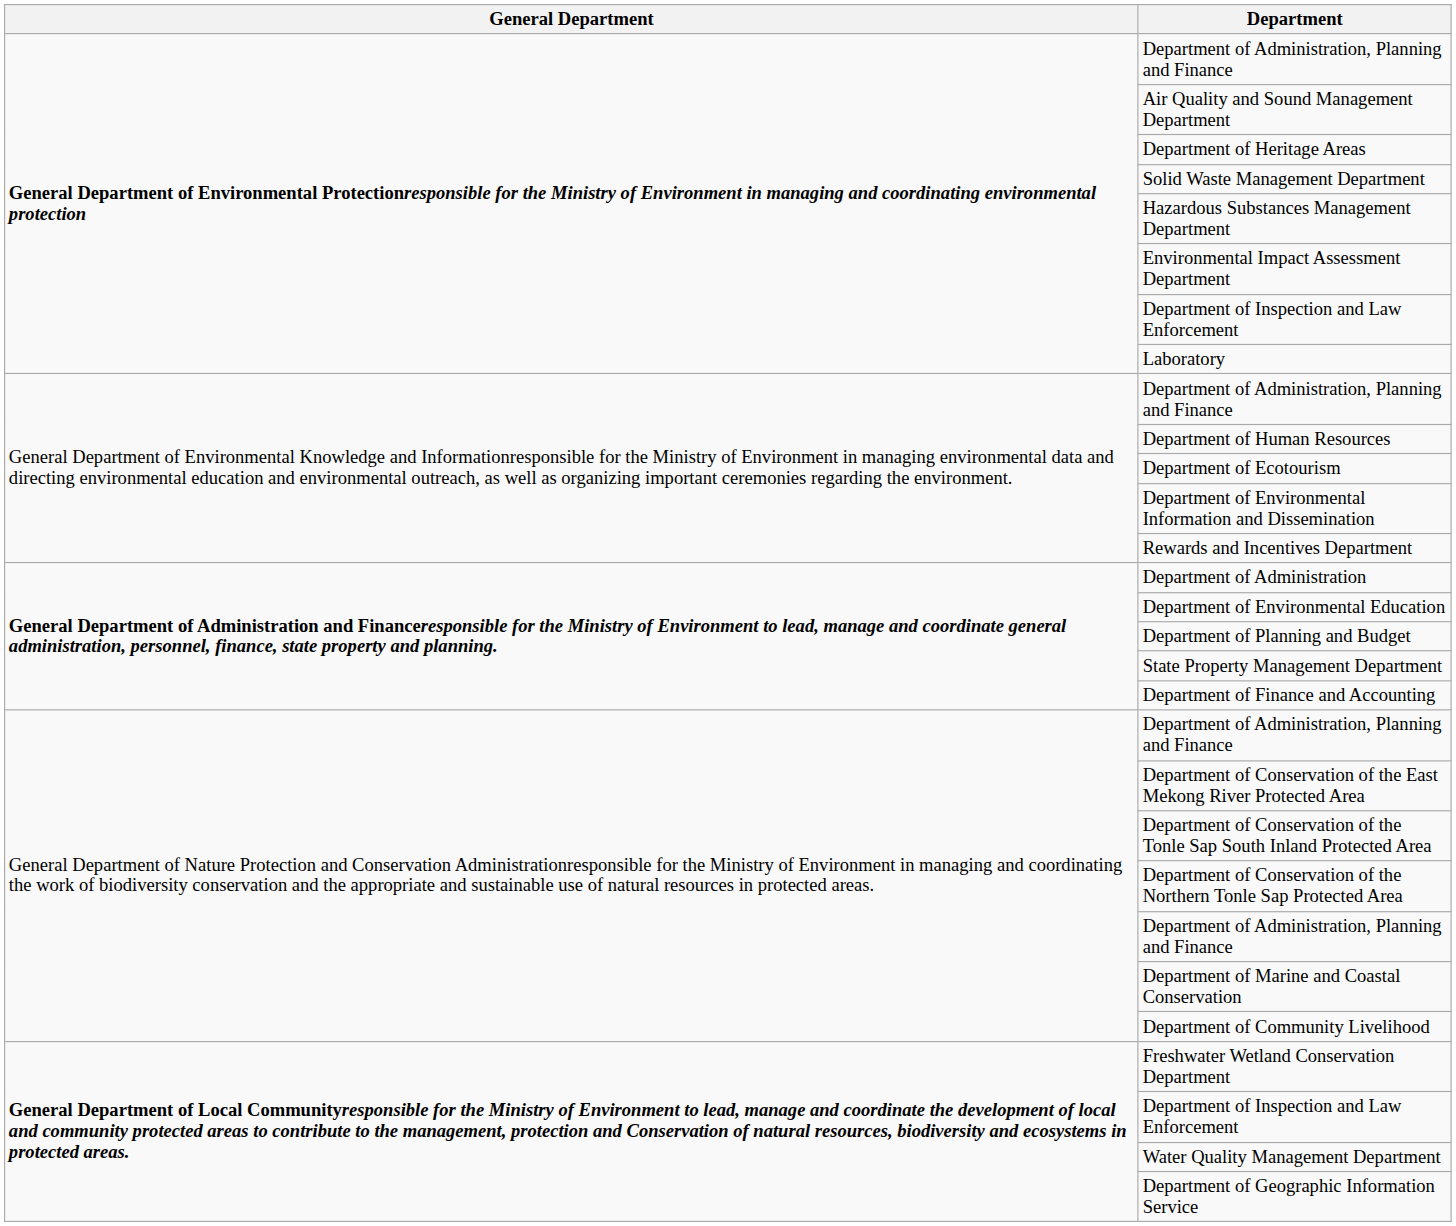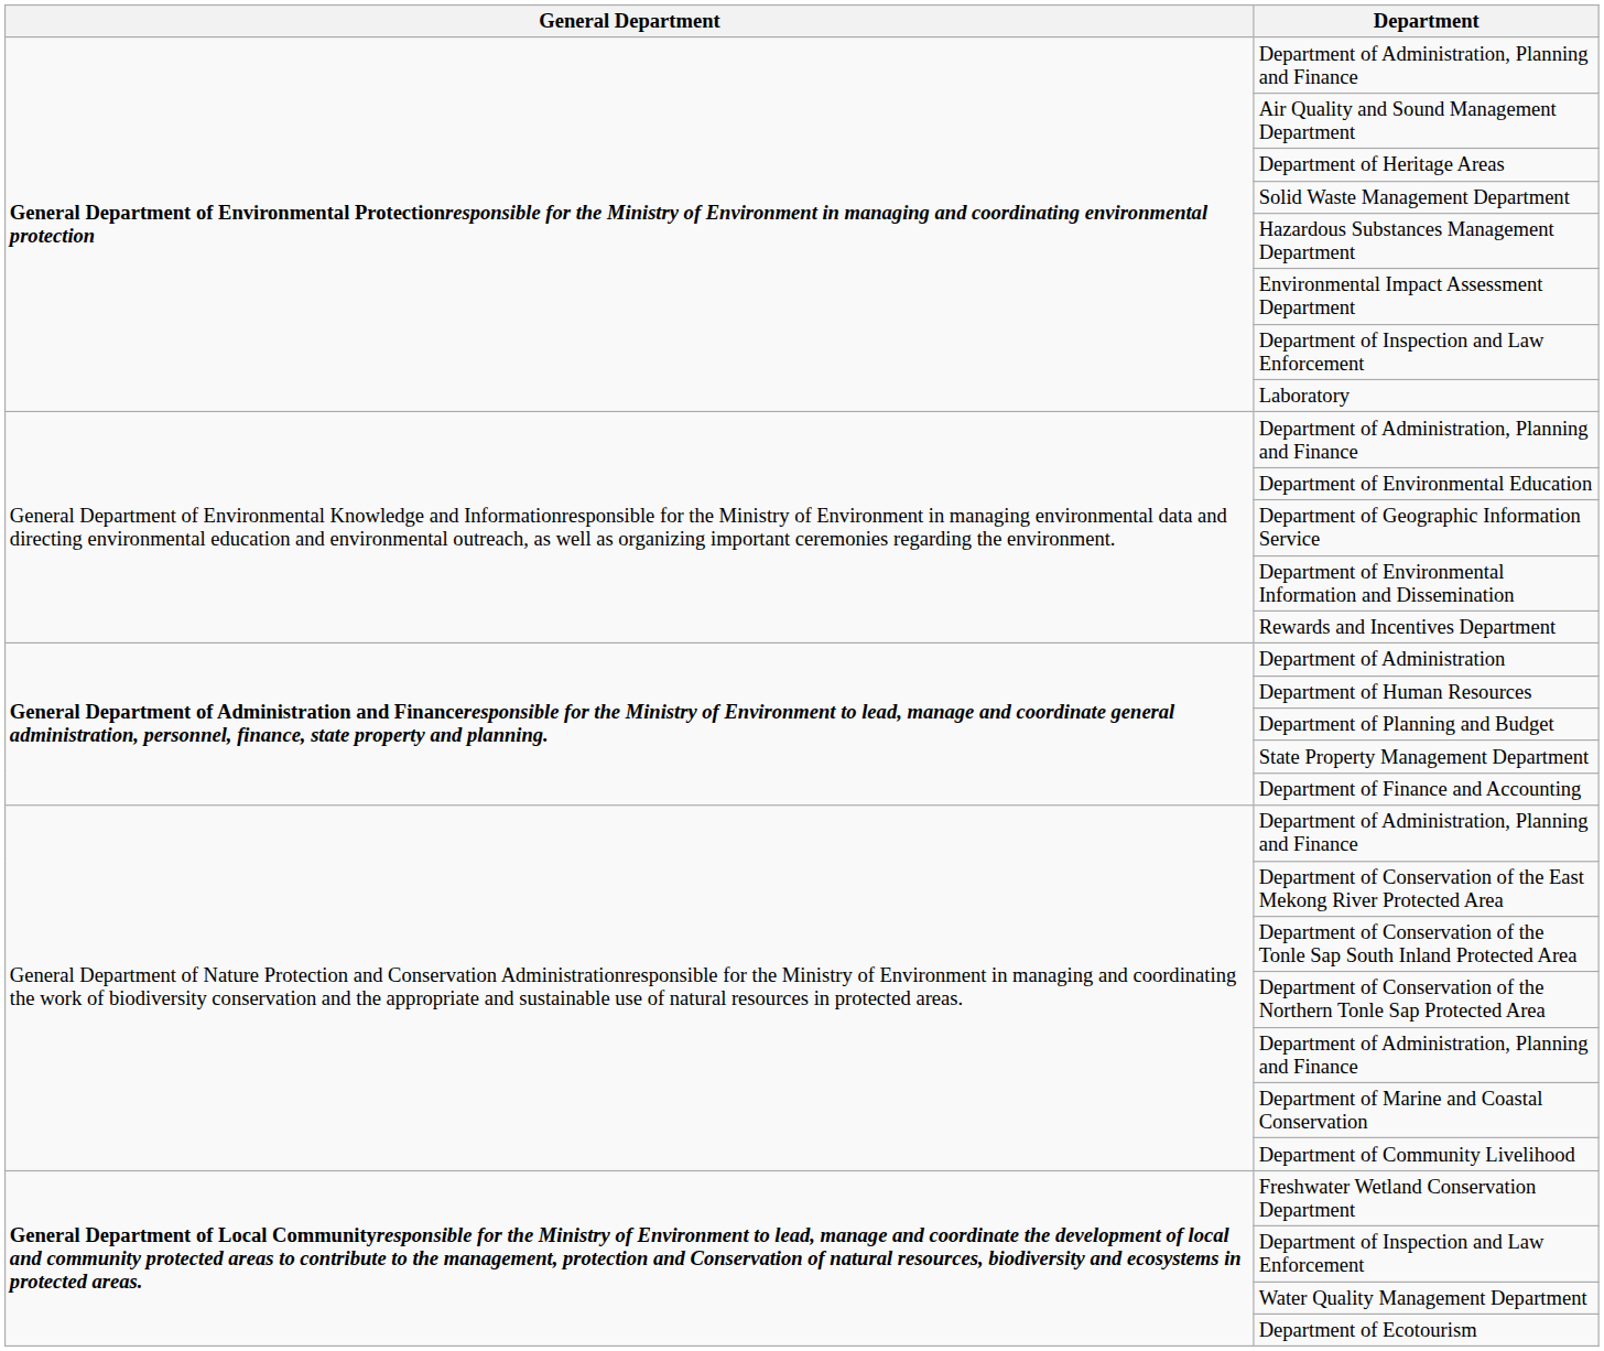row 11 | Department: Department of Human Resources -> Department of Environmental Education
row 12 | Department: Department of Ecotourism -> Department of Geographic Information Service
row 16 | Department: Department of Environmental Education -> Department of Human Resources
row 30 | Department: Department of Geographic Information Service -> Department of Ecotourism
